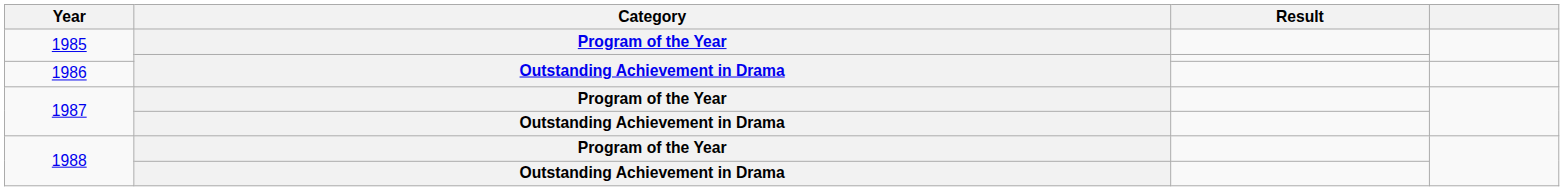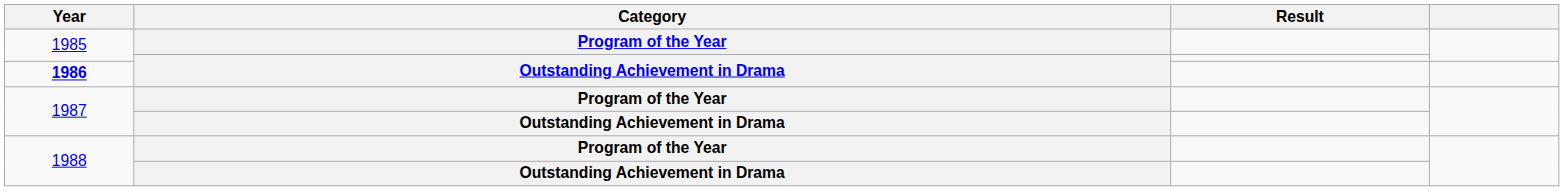1986 | Year: normal -> bold
